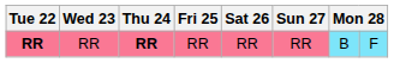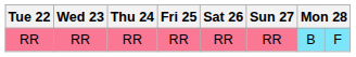row 2 | Tue 22: bold -> normal
row 2 | Thu 24: bold -> normal
